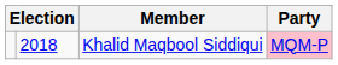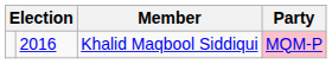Khalid Maqbool Siddiqui | column 2: 2018 -> 2016
